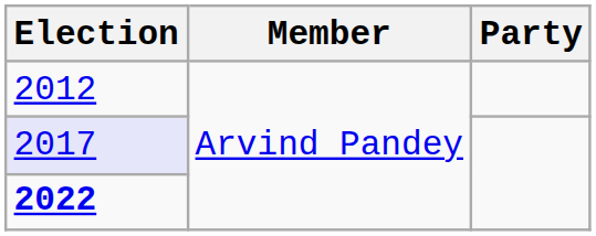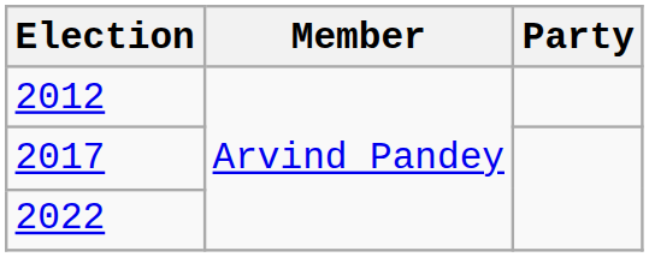2017 | Election: lavender background -> no background
2022 | Election: bold -> normal
